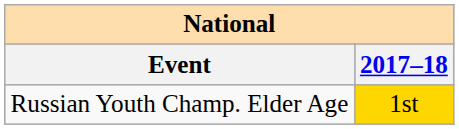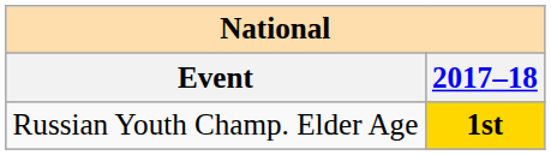Russian Youth Champ. Elder Age | 2017–18: normal -> bold
